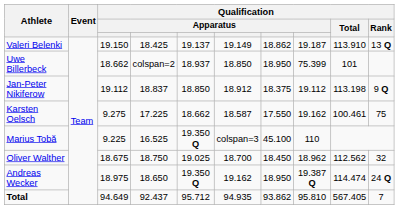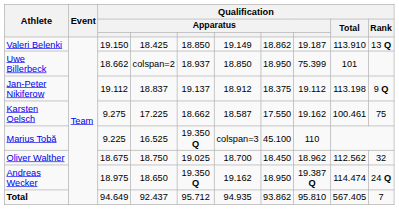Valeri Belenki | column 5: 19.137 -> 18.850
Jan-Peter Nikiferow | column 5: 18.850 -> 19.137
